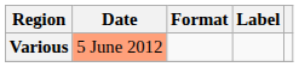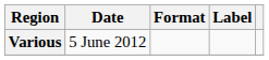Various | Date: lightsalmon background -> no background
